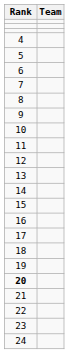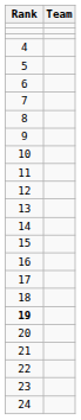row 20 | Rank: normal -> bold
row 21 | Rank: bold -> normal
